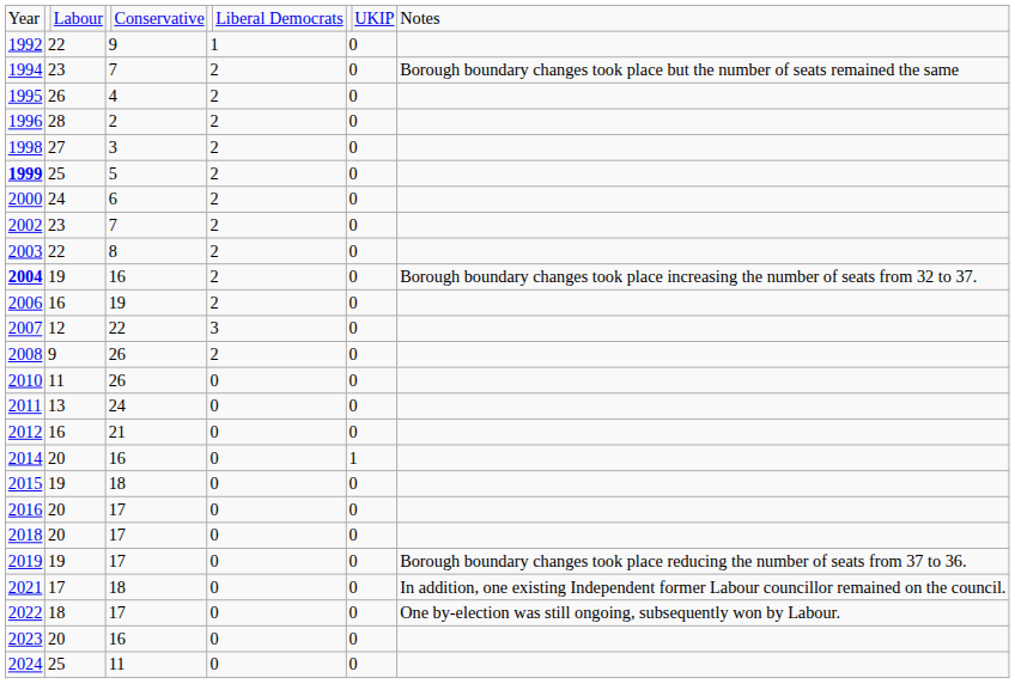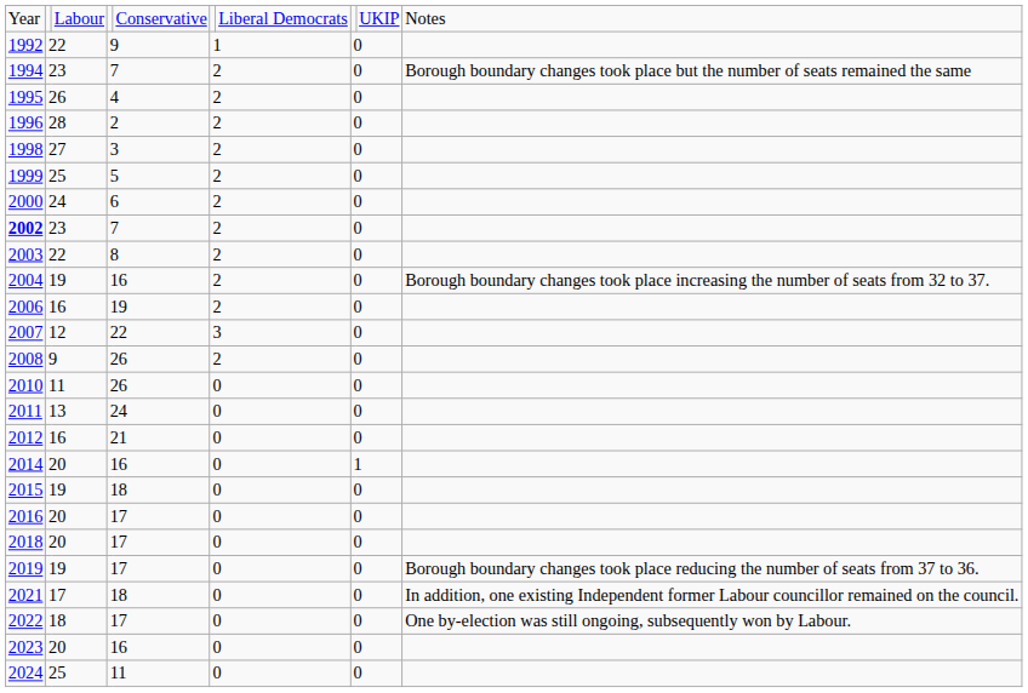1999 | column 1: bold -> normal
2002 | column 1: normal -> bold
2004 | column 1: bold -> normal
